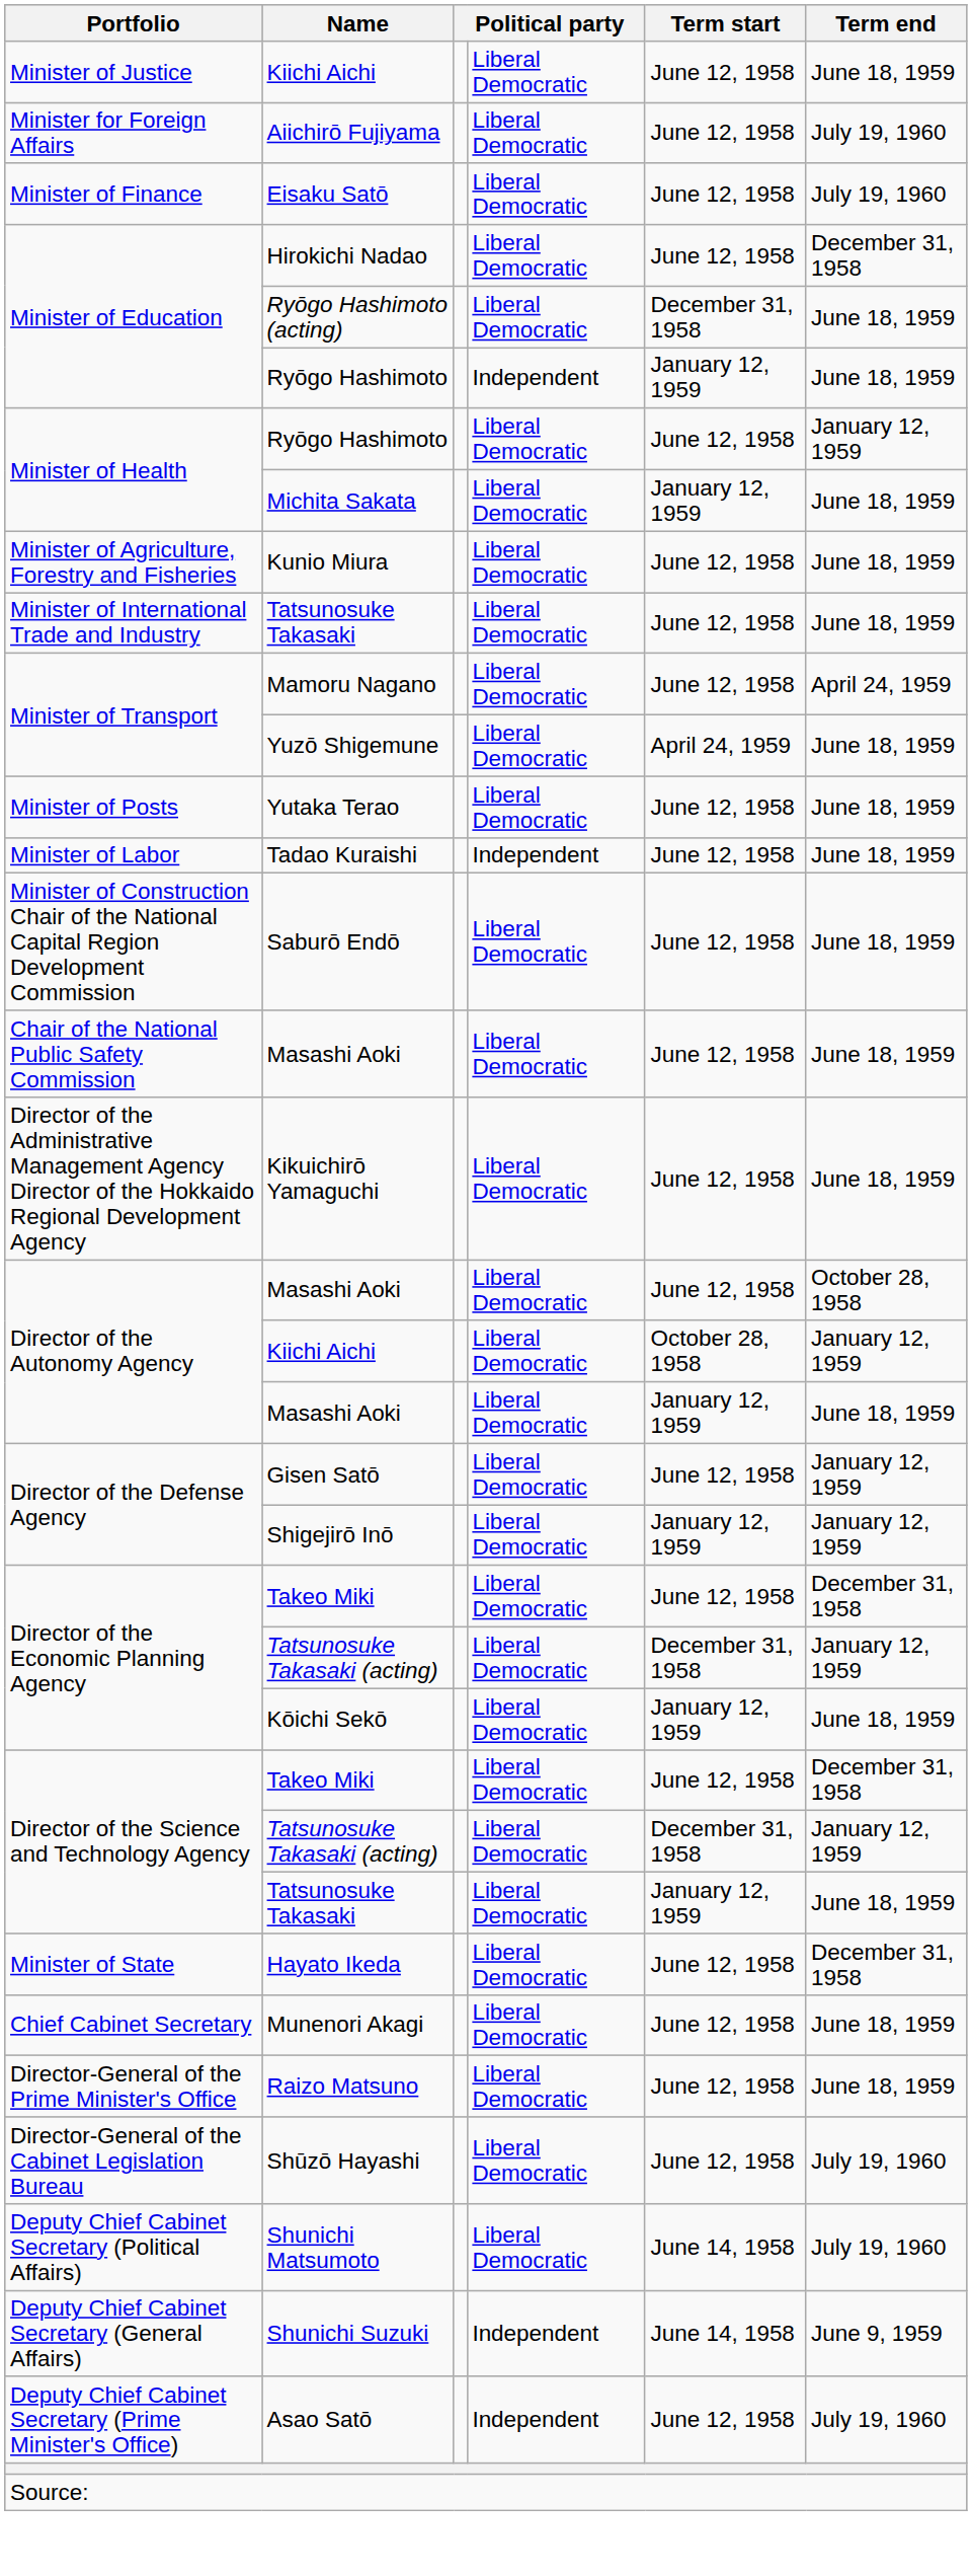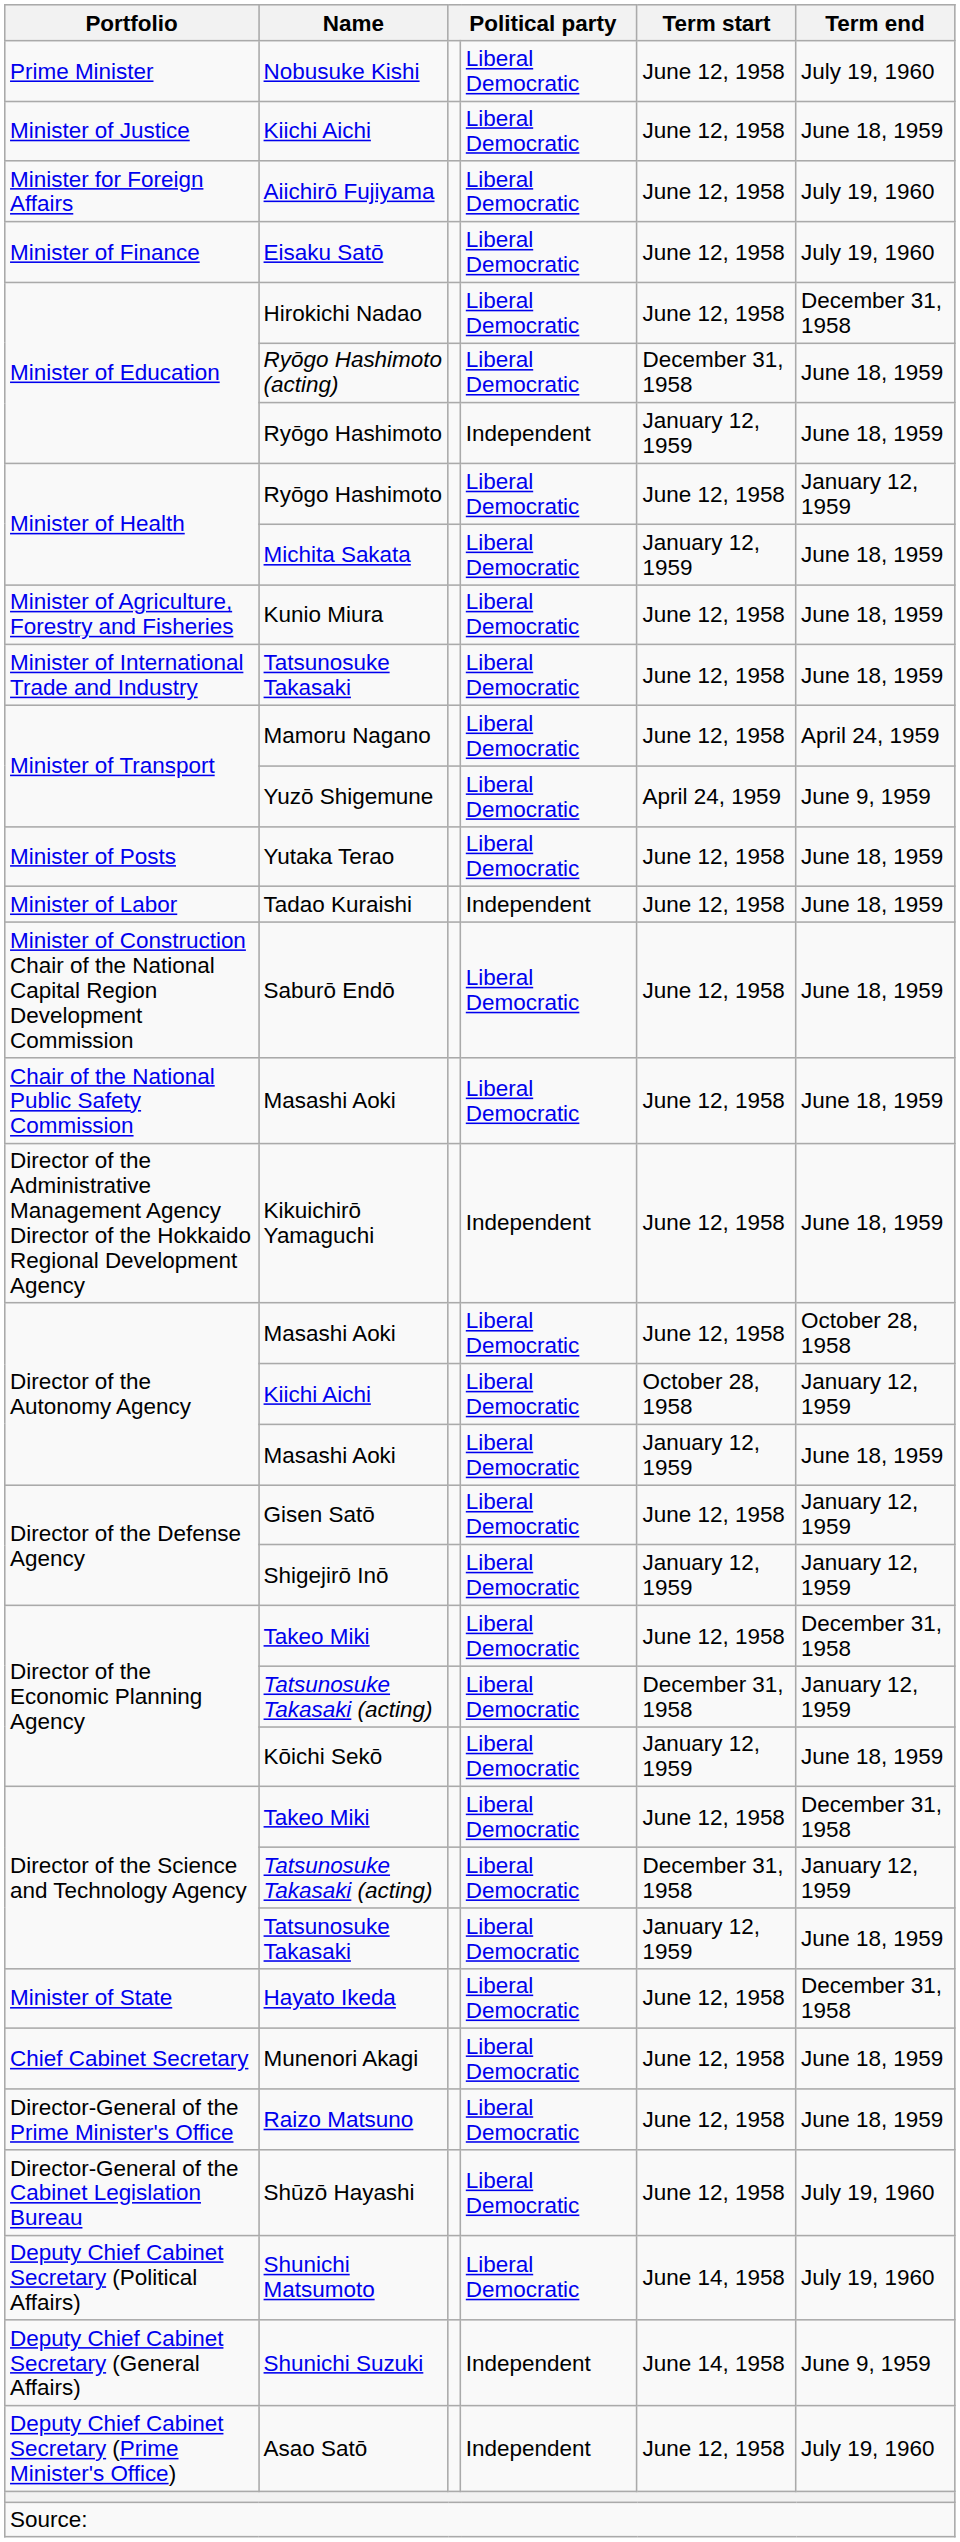+ row: Prime Minister | Nobusuke Kishi | Liberal Democratic | June 12, 1958 | July 19, 1960
Yuzō Shigemune | Term end: June 18, 1959 -> June 9, 1959
Kikuichirō Yamaguchi | column 4: Liberal Democratic -> Independent
